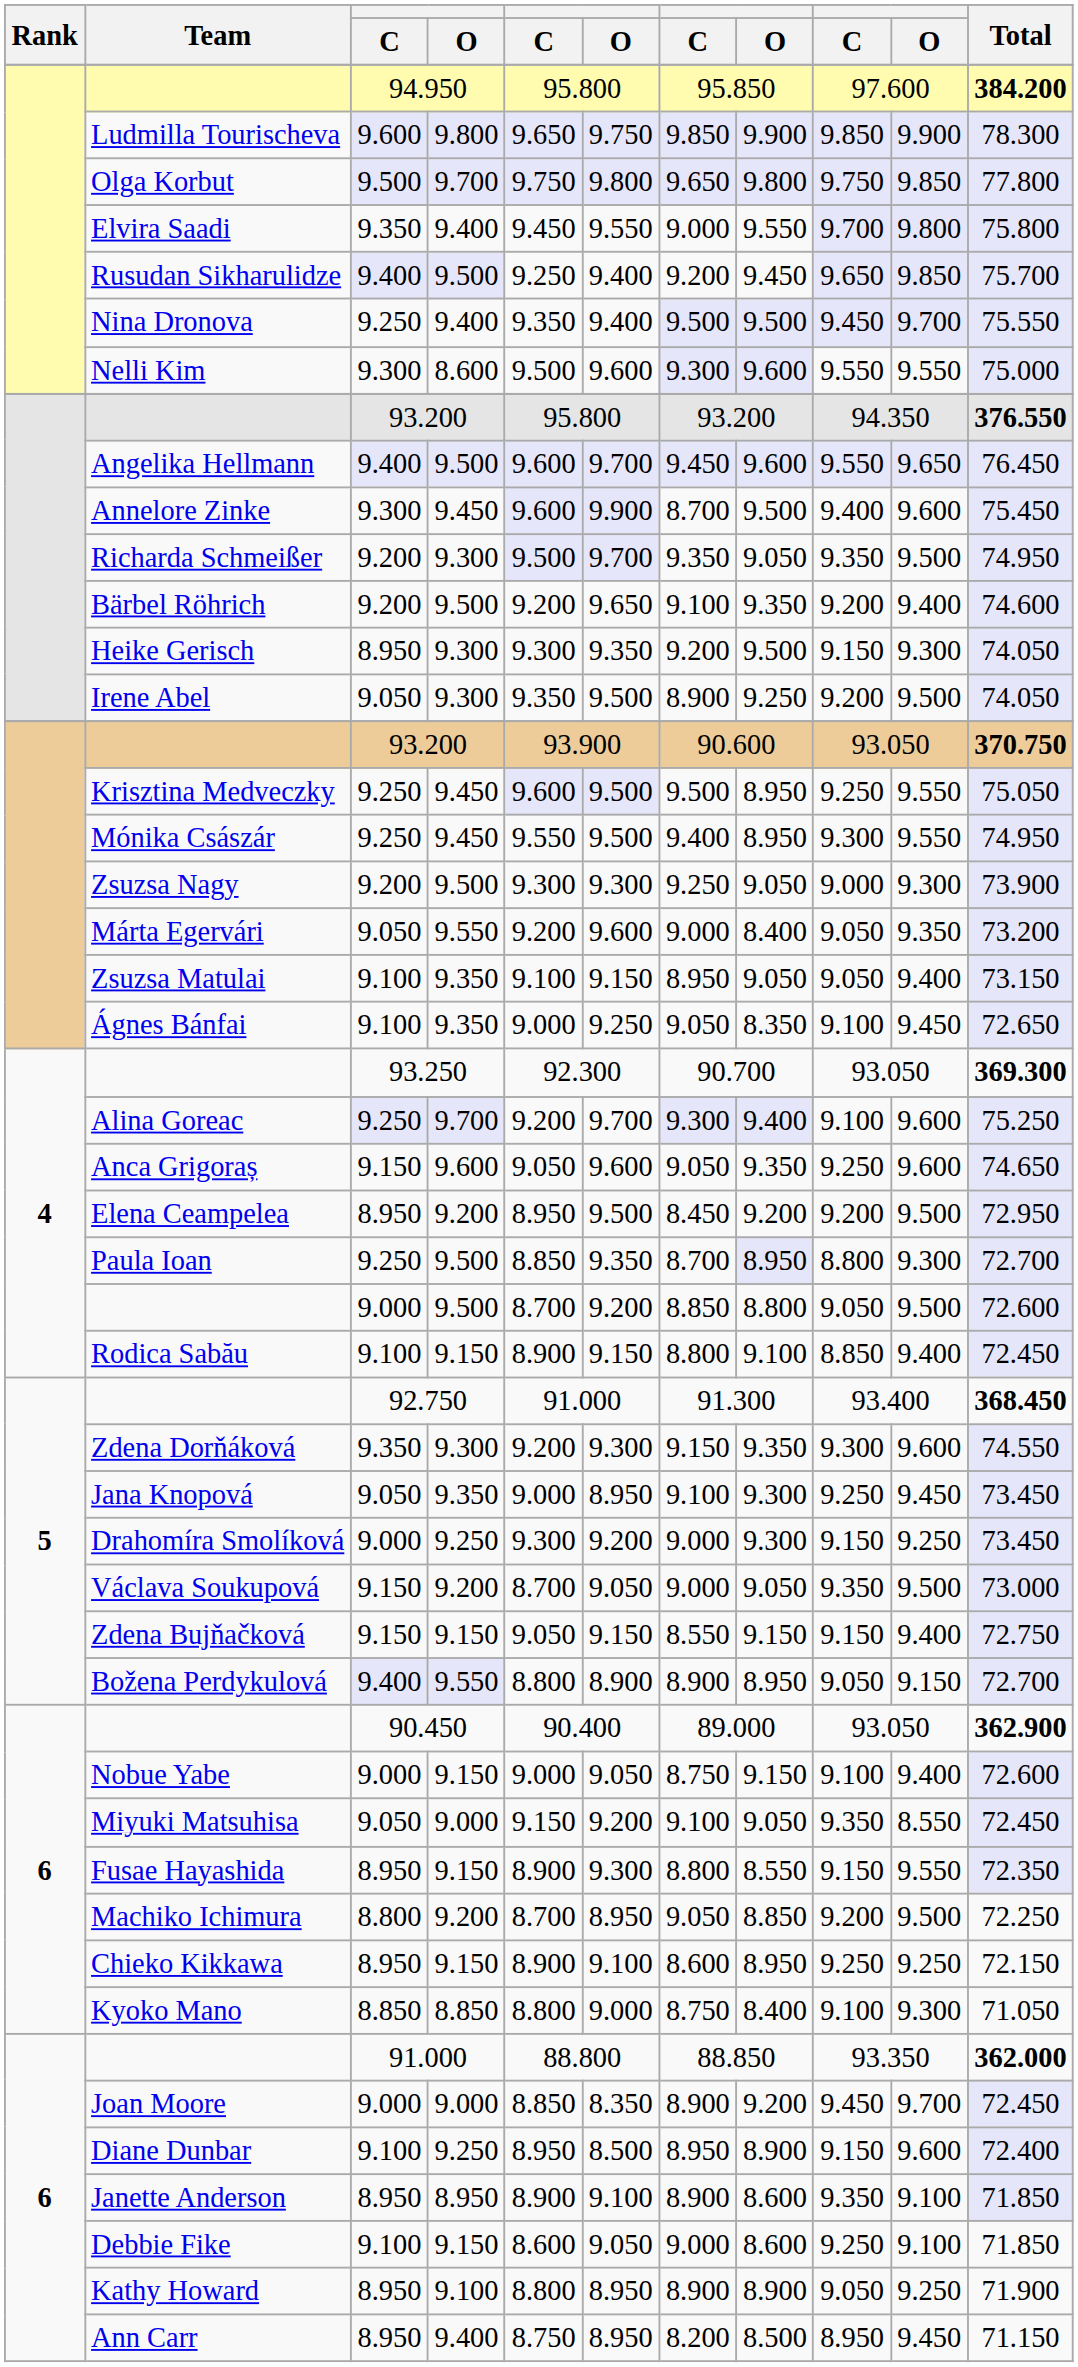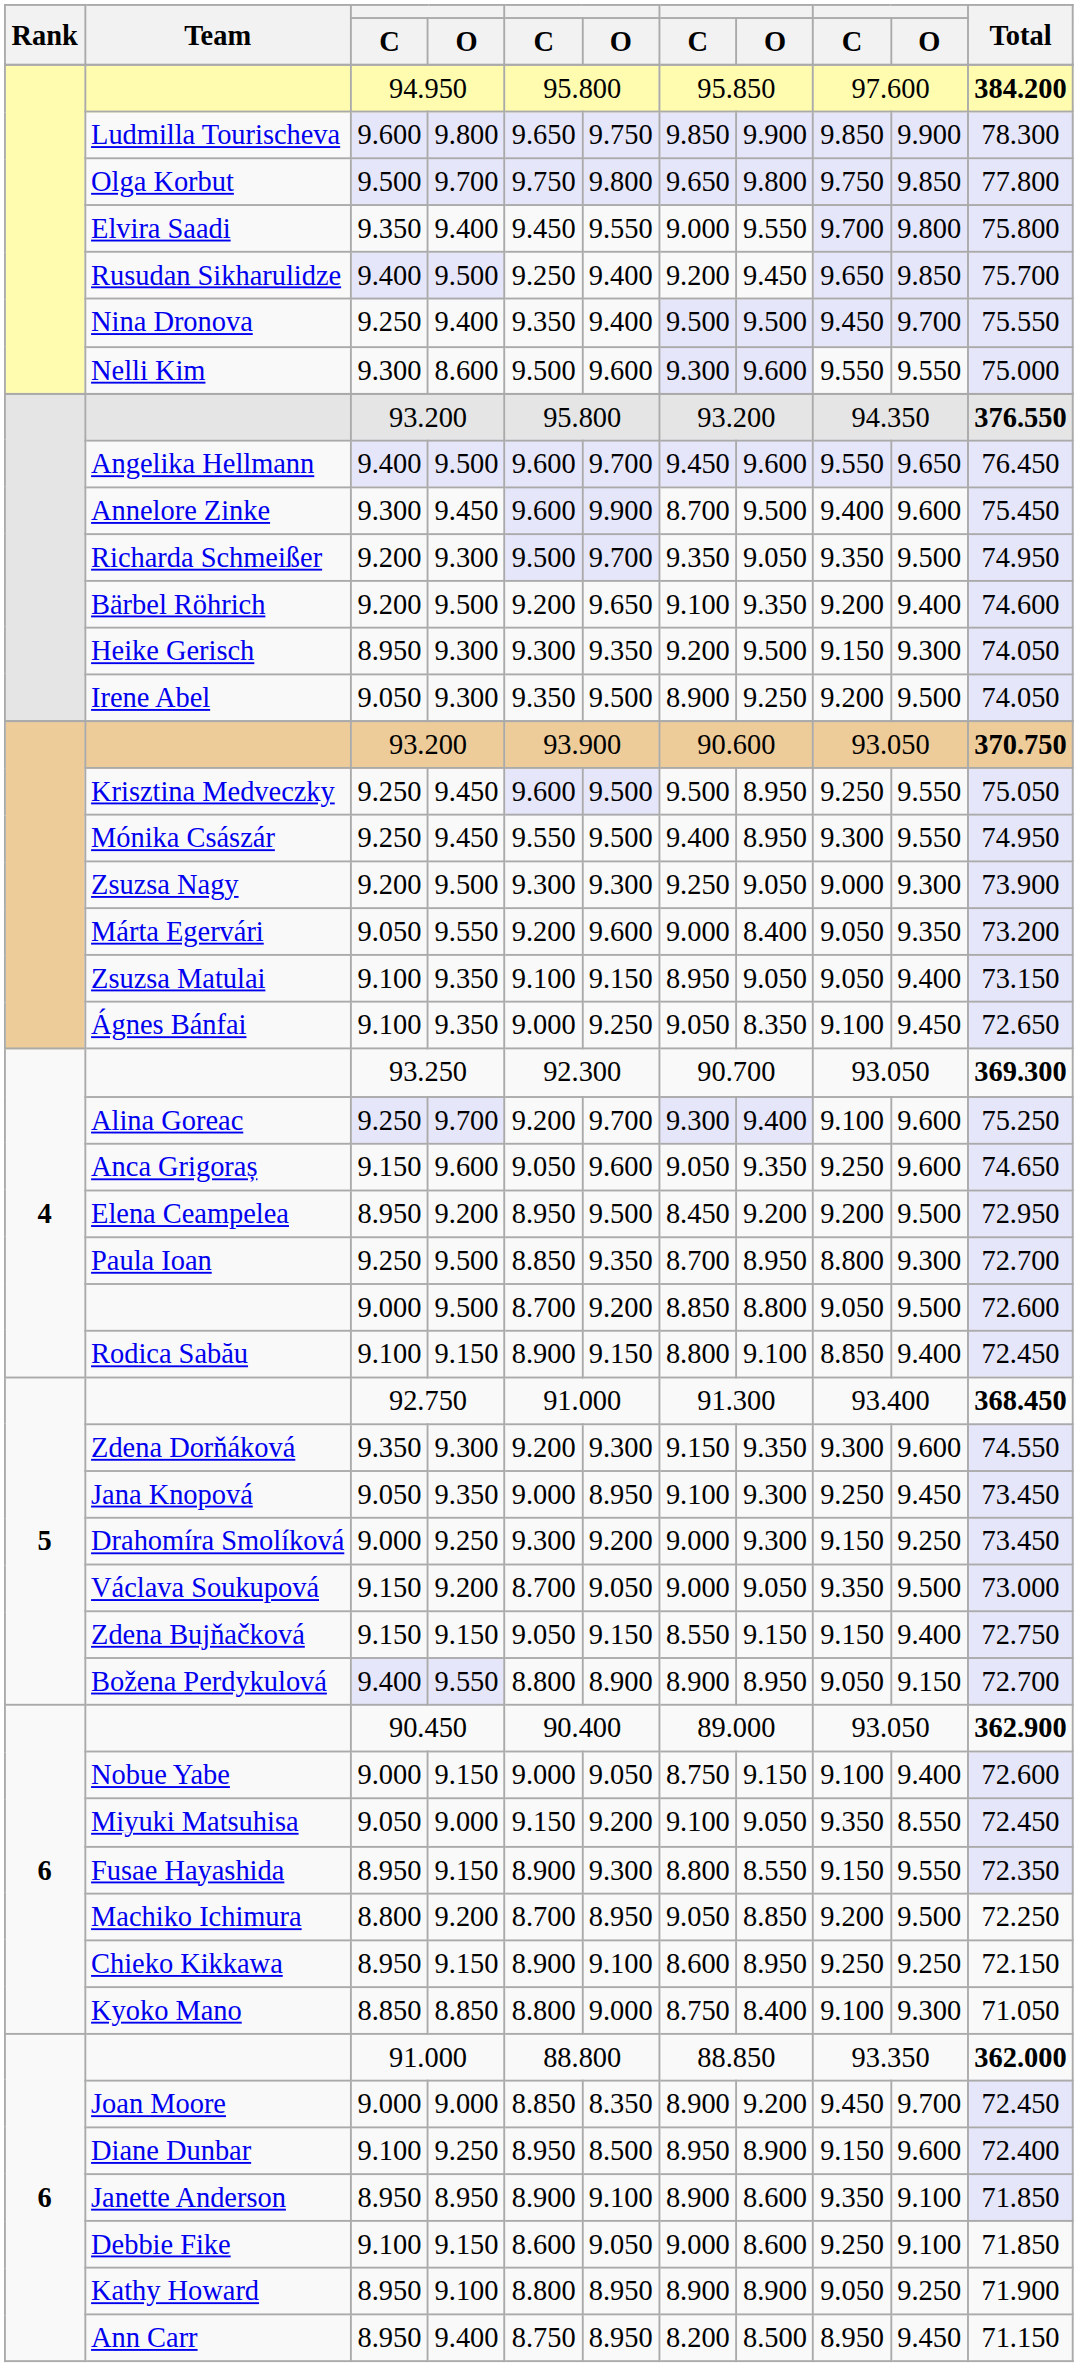Paula Ioan | column 8: lavender background -> no background
